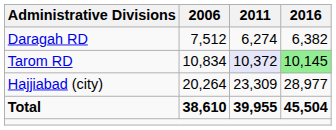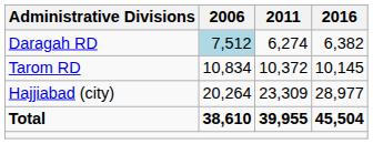Daragah RD | 2006: no background -> lightblue background
Tarom RD | 2011: lavender background -> no background
Tarom RD | 2016: lightgreen background -> no background
